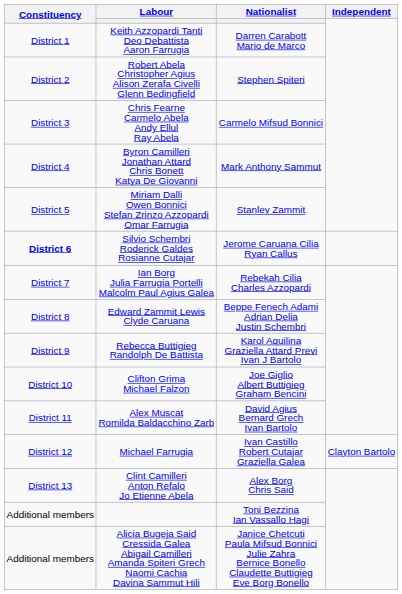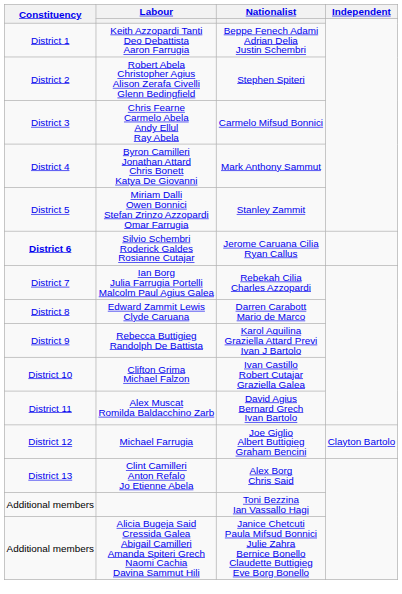Keith Azzopardi Tanti Deo Debattista Aaron Farrugia | Nationalist: Darren Carabott Mario de Marco -> Beppe Fenech Adami Adrian Delia Justin Schembri
Edward Zammit Lewis Clyde Caruana | Nationalist: Beppe Fenech Adami Adrian Delia Justin Schembri -> Darren Carabott Mario de Marco
Clifton Grima Michael Falzon | Nationalist: Joe Giglio Albert Buttigieg Graham Bencini -> Ivan Castillo Robert Cutajar Graziella Galea
Michael Farrugia | Nationalist: Ivan Castillo Robert Cutajar Graziella Galea -> Joe Giglio Albert Buttigieg Graham Bencini
